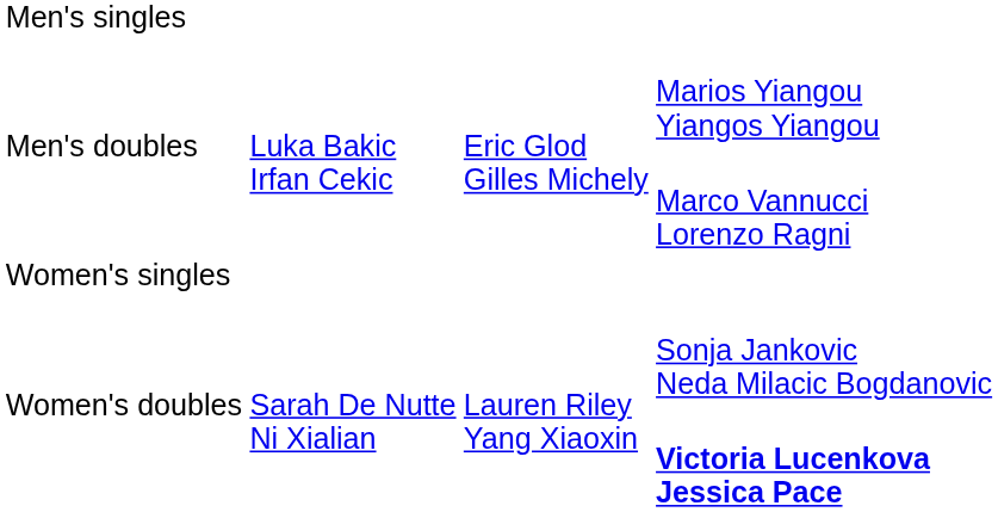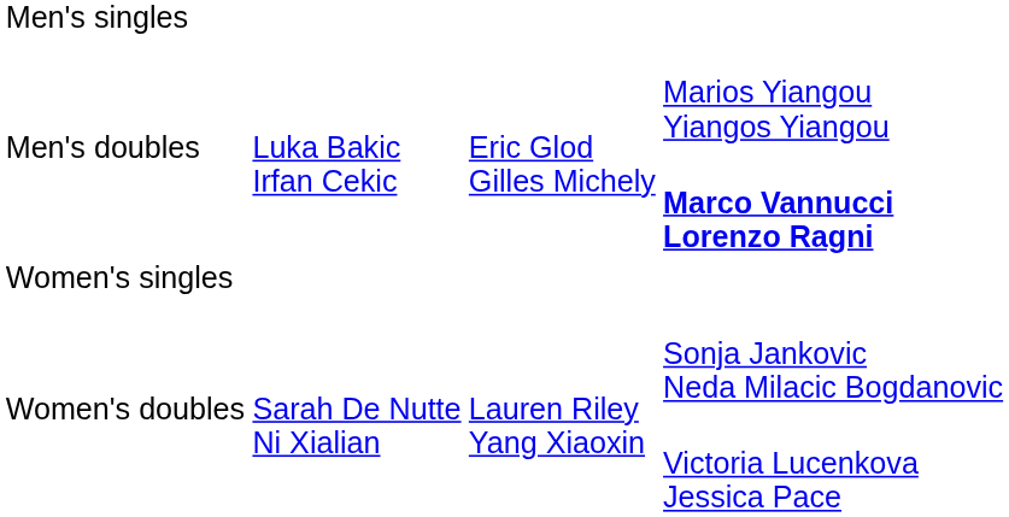Marco Vannucci Lorenzo Ragni | column 4: normal -> bold
Victoria Lucenkova Jessica Pace | column 4: bold -> normal
